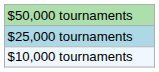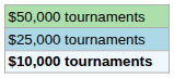row 3 | column 1: normal -> bold
